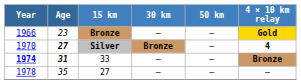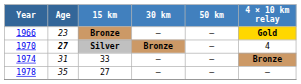Silver | 4 × 10 km relay: bold -> normal
33 | Year: bold -> normal
33 | Age: bold -> normal
